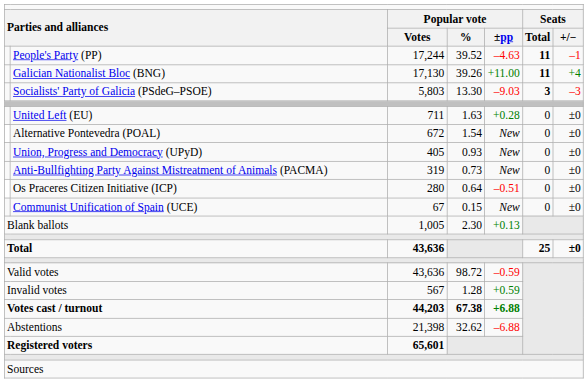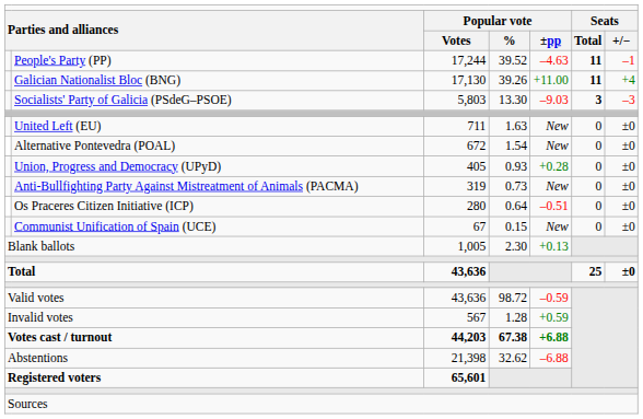United Left (EU) | column 5: +0.28 -> New
Union, Progress and Democracy (UPyD) | column 5: New -> +0.28
